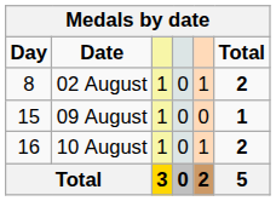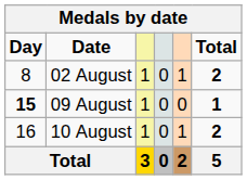09 August | Day: normal -> bold
